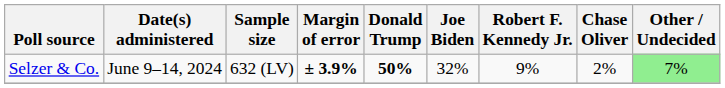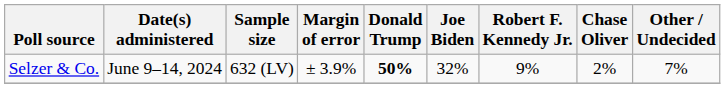Selzer & Co. | Margin of error: bold -> normal
Selzer & Co. | Other / Undecided: lightgreen background -> no background
